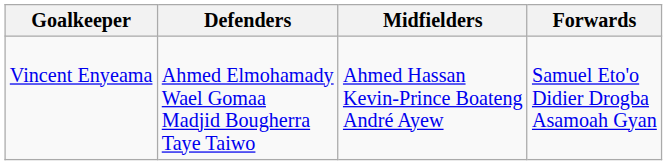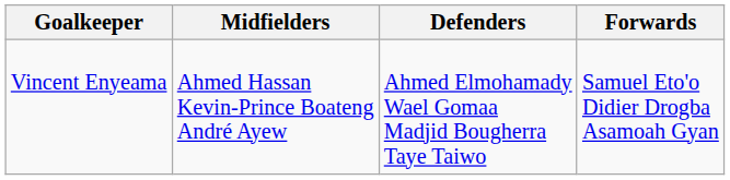columns swapped: Defenders <-> Midfielders
